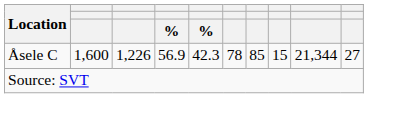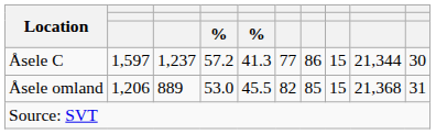Åsele C | column 2: 1,600 -> 1,597
Åsele C | column 3: 1,226 -> 1,237
Åsele C | column 4: 56.9 -> 57.2
Åsele C | column 5: 42.3 -> 41.3
Åsele C | column 6: 78 -> 77
Åsele C | column 7: 85 -> 86
Åsele C | column 10: 27 -> 30
+ row: Åsele omland | 1,206 | 889 | 53.0 | 45.5 | 82 | 85 | 15 | 21,368 | 31
